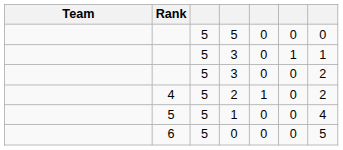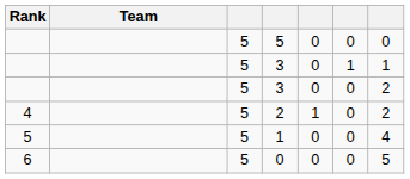columns swapped: Rank <-> Team
